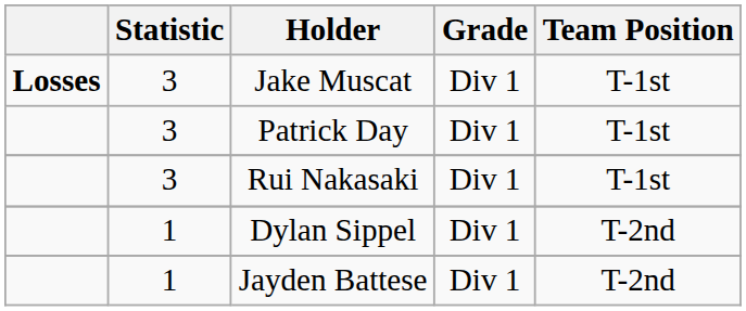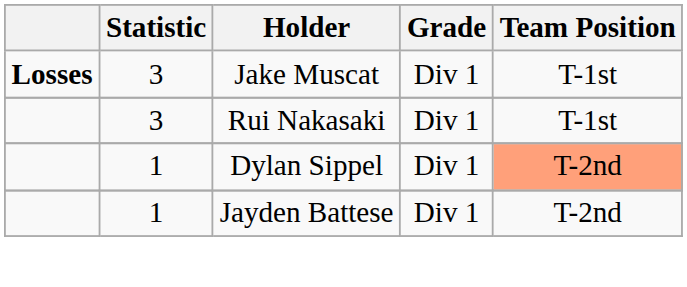- row: 3 | Patrick Day | Div 1 | T-1st
Dylan Sippel | Team Position: no background -> lightsalmon background
